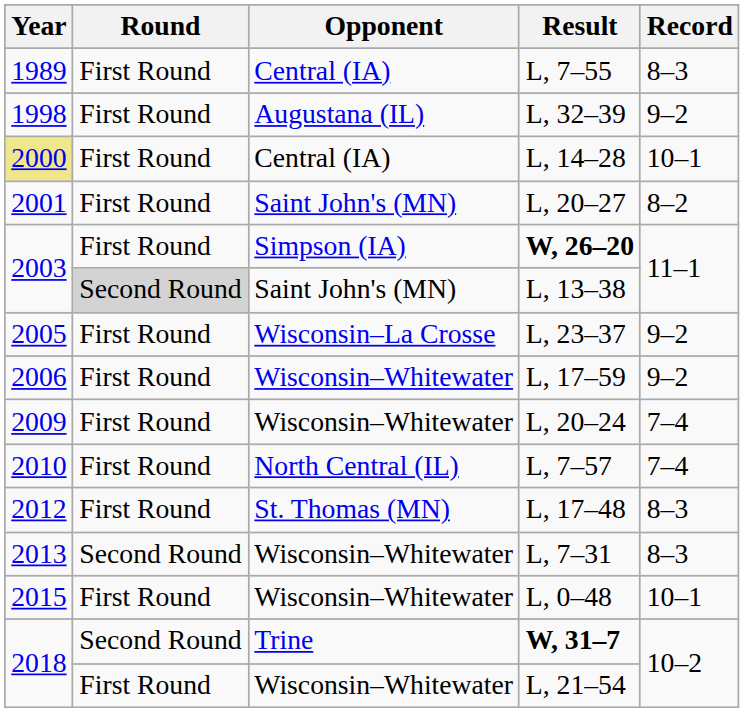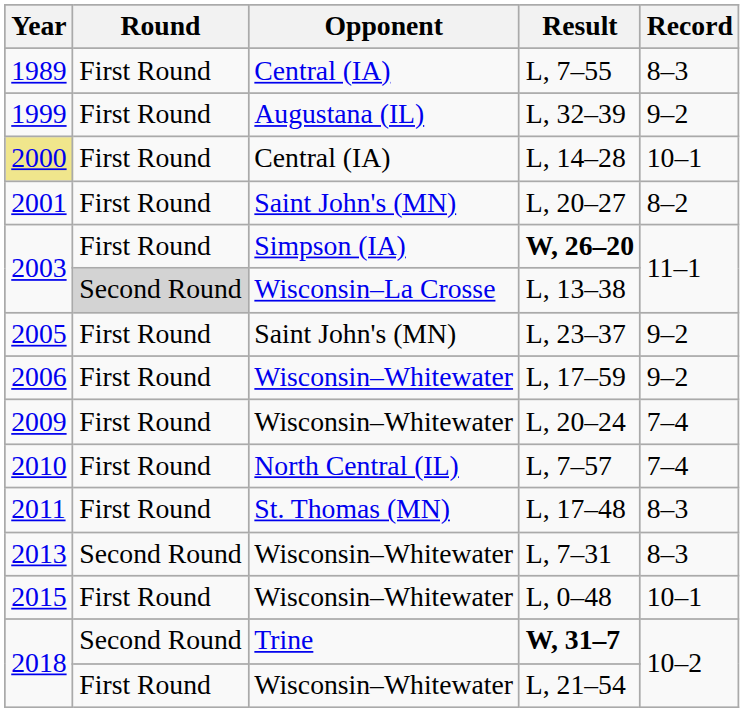L, 32–39 | Year: 1998 -> 1999
L, 13–38 | Opponent: Saint John's (MN) -> Wisconsin–La Crosse
L, 23–37 | Opponent: Wisconsin–La Crosse -> Saint John's (MN)
L, 17–48 | Year: 2012 -> 2011
